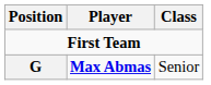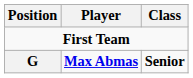G | Class: normal -> bold
